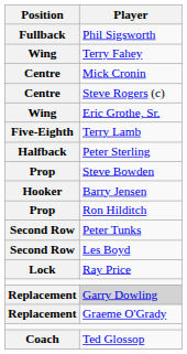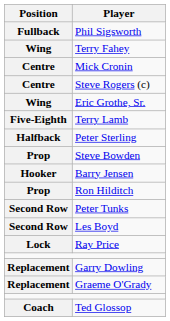Garry Dowling | Player: lightgrey background -> no background
